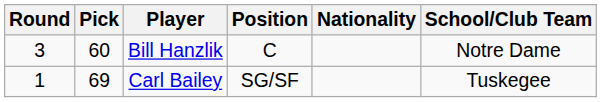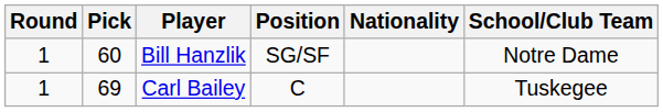Bill Hanzlik | Round: 3 -> 1
Bill Hanzlik | Position: C -> SG/SF
Carl Bailey | Position: SG/SF -> C
